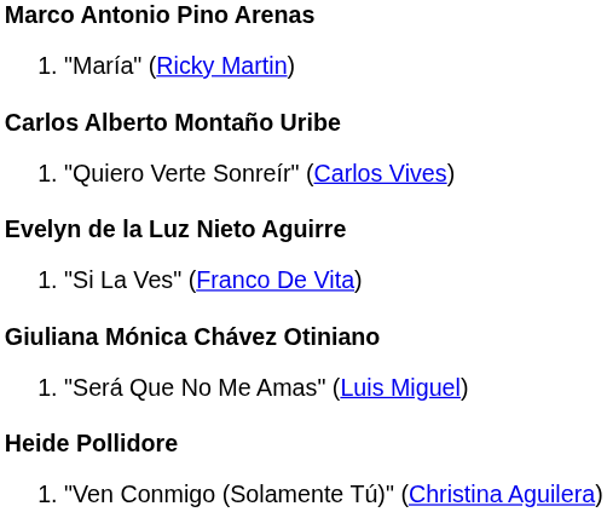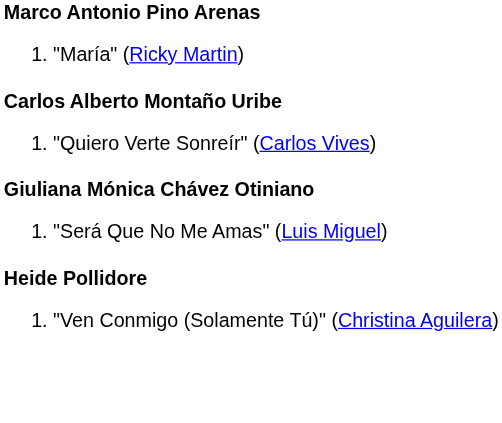- row: Evelyn de la Luz Nieto Aguirre "Si La Ves" (Franco De Vita)
